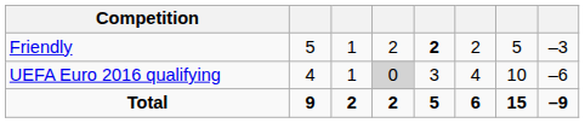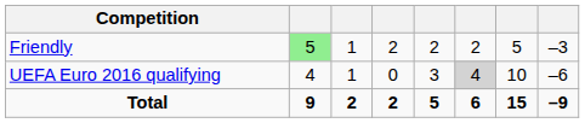Friendly | column 2: no background -> lightgreen background
Friendly | column 5: bold -> normal
UEFA Euro 2016 qualifying | column 4: lightgrey background -> no background
UEFA Euro 2016 qualifying | column 6: no background -> lightgrey background
